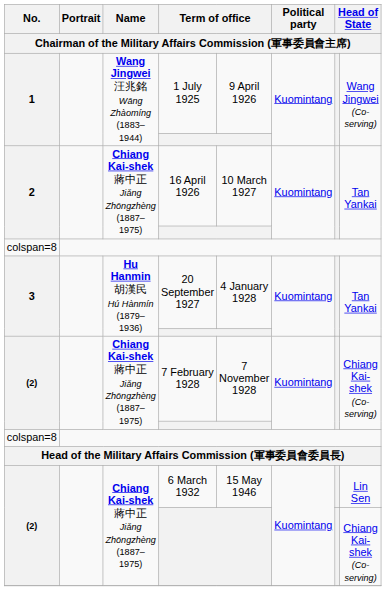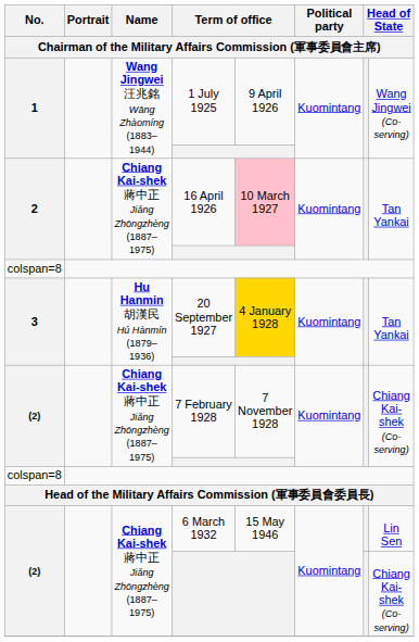16 April 1926 | column 5: no background -> pink background
20 September 1927 | column 5: no background -> gold background
